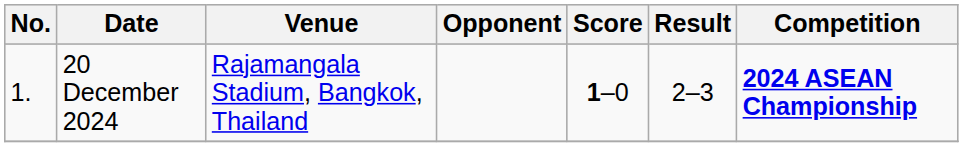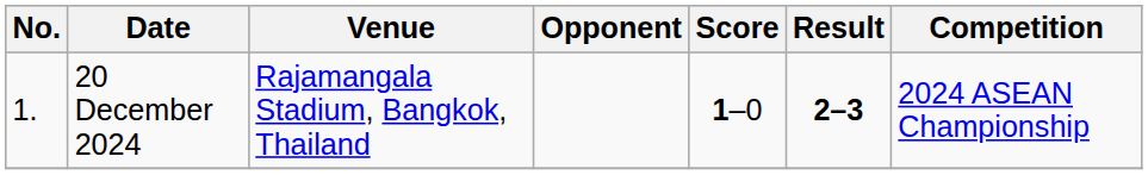20 December 2024 | Result: normal -> bold
20 December 2024 | Competition: bold -> normal
